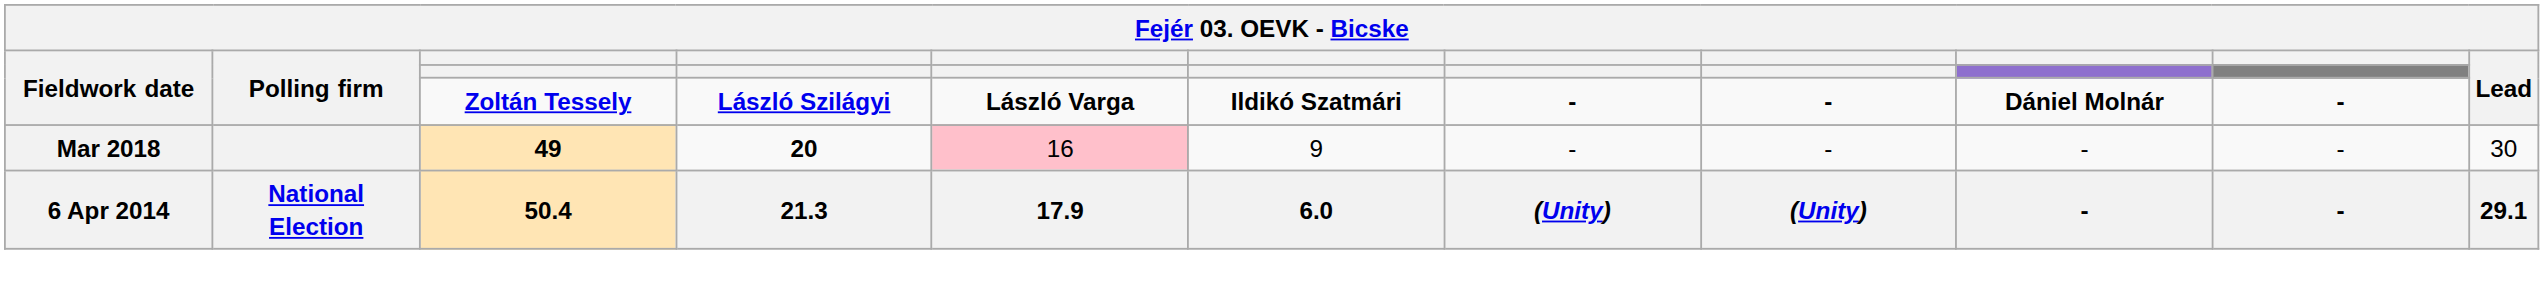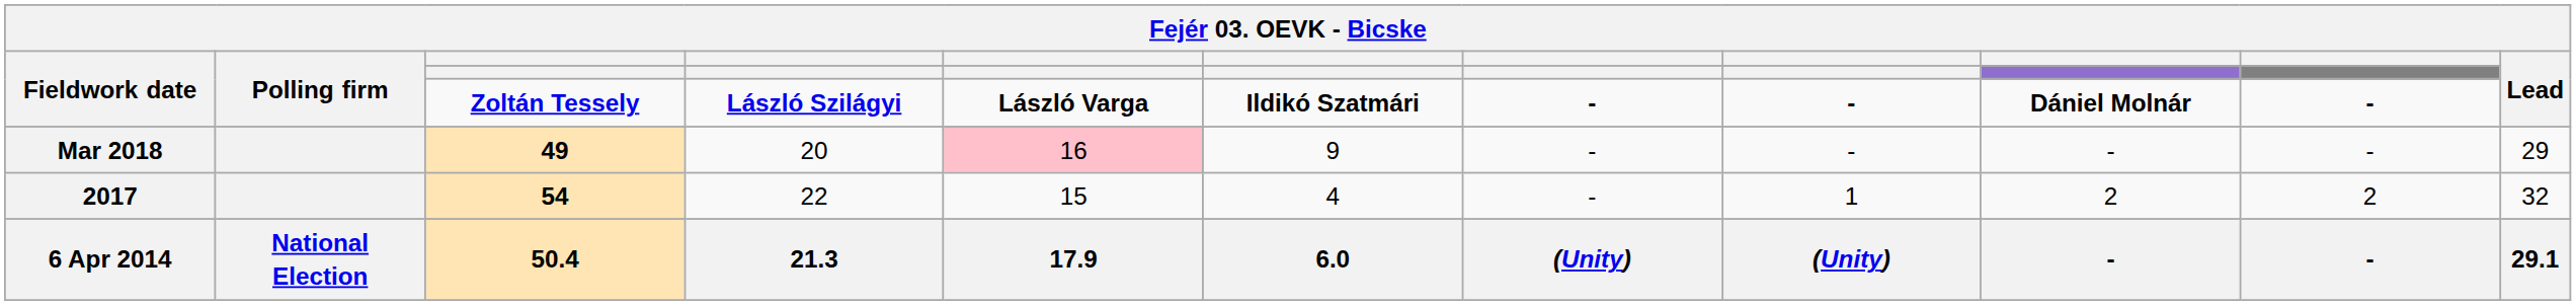Mar 2018 | column 4: bold -> normal
Mar 2018 | Lead: 30 -> 29
+ row: 2017 | 54 | 22 | 15 | 4 | - | 1 | 2 | 2 | 32
